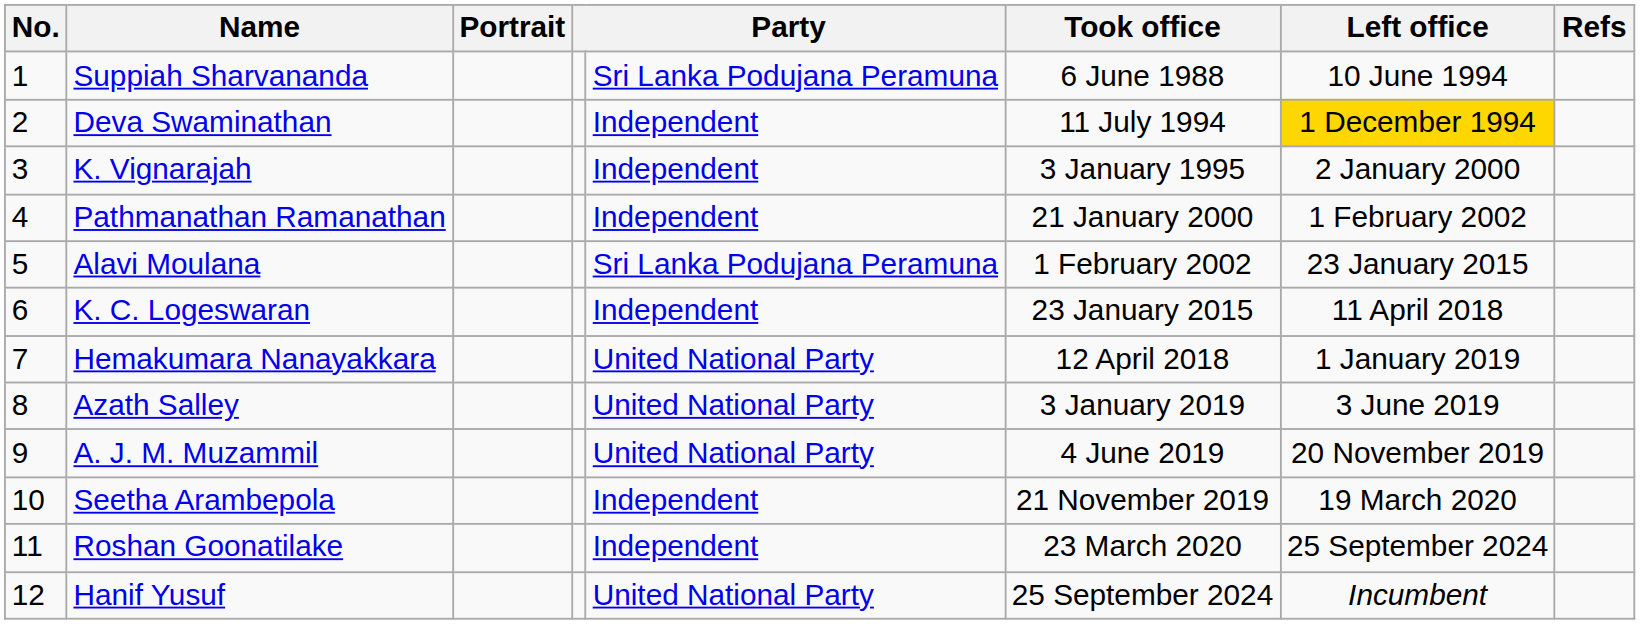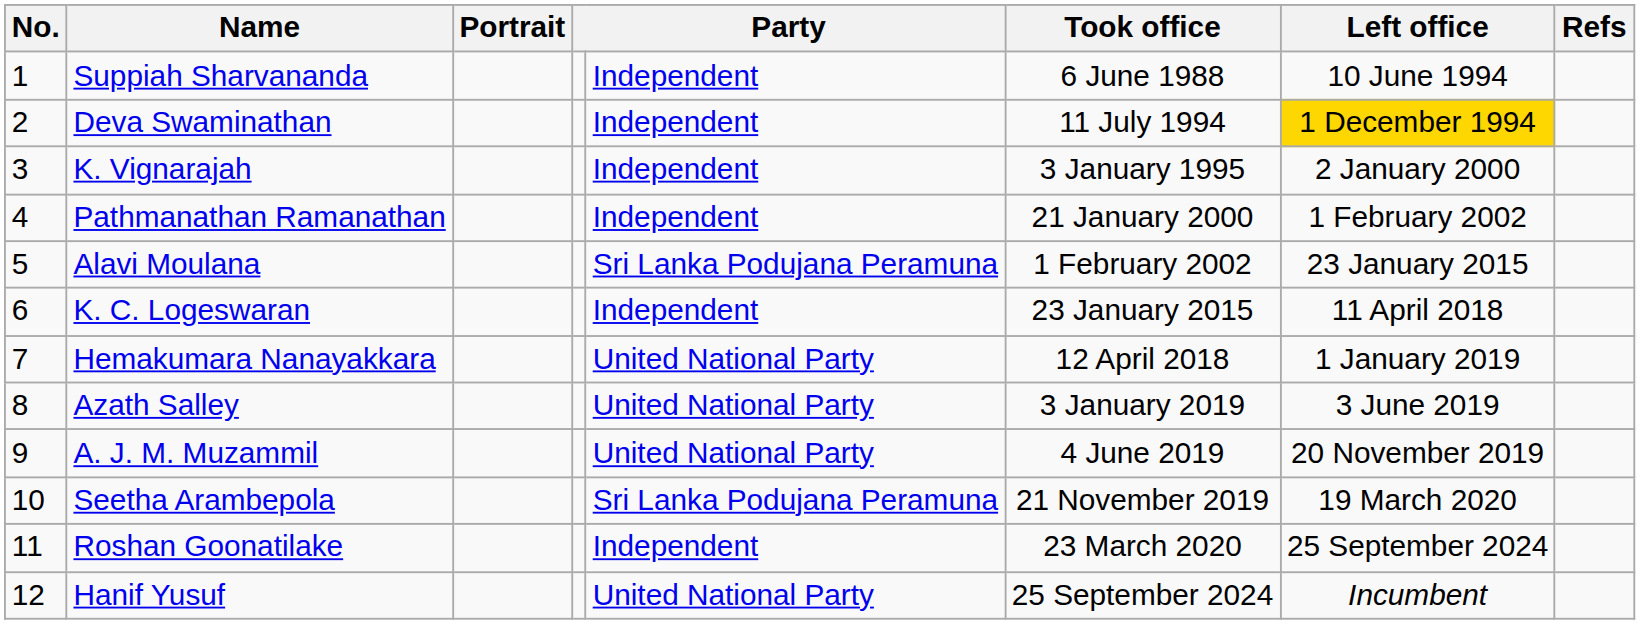Suppiah Sharvananda | column 5: Sri Lanka Podujana Peramuna -> Independent
Seetha Arambepola | column 5: Independent -> Sri Lanka Podujana Peramuna
